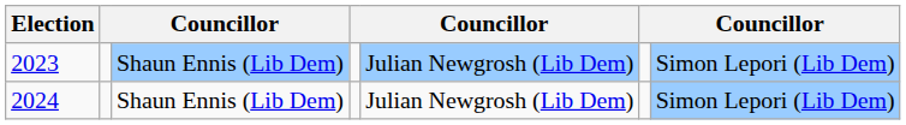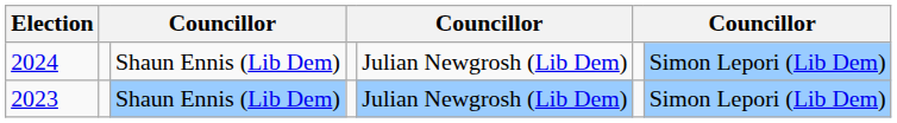rows swapped: 2023 <-> 2024
